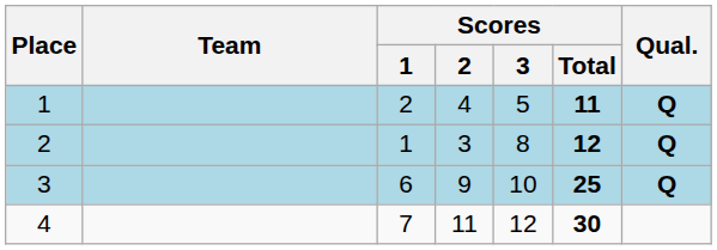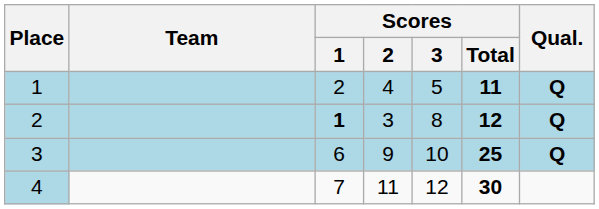row 4 | Scores / 1: normal -> bold
row 6 | Place: no background -> lightblue background
